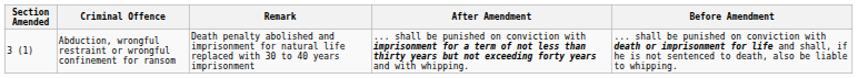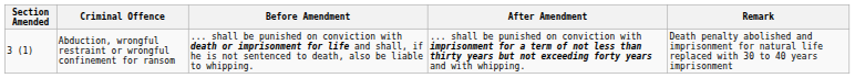columns swapped: Before Amendment <-> Remark
